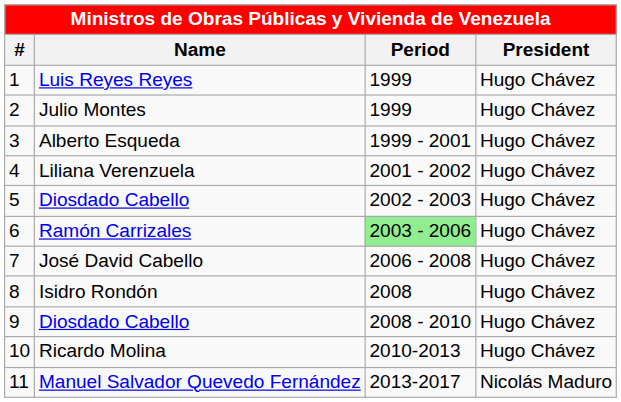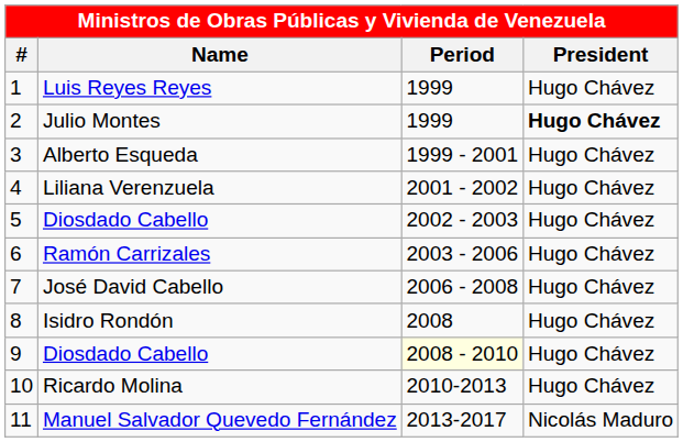Julio Montes | President: normal -> bold
Ramón Carrizales | Period: lightgreen background -> no background
9 / Diosdado Cabello | Period: no background -> lightyellow background
